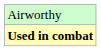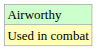row 2 | column 1: bold -> normal
